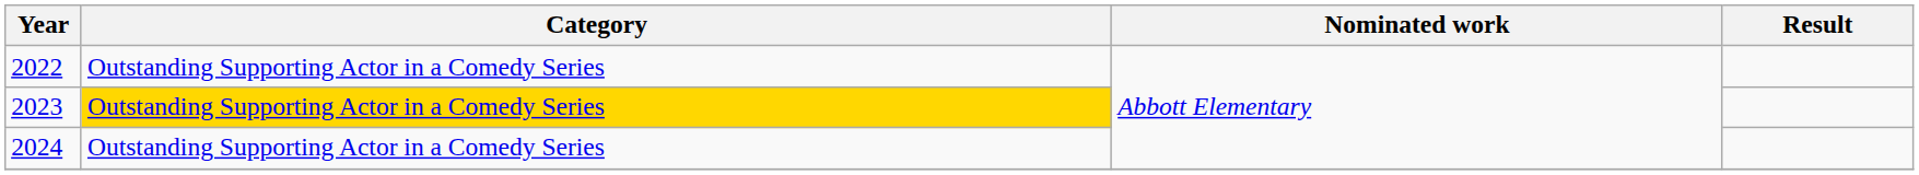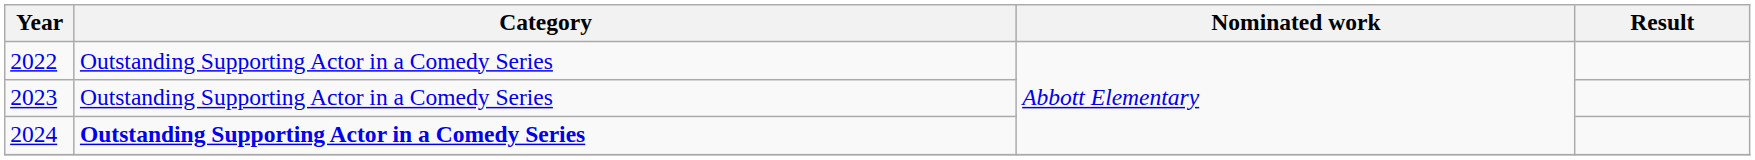2023 | Category: gold background -> no background
2024 | Category: normal -> bold
